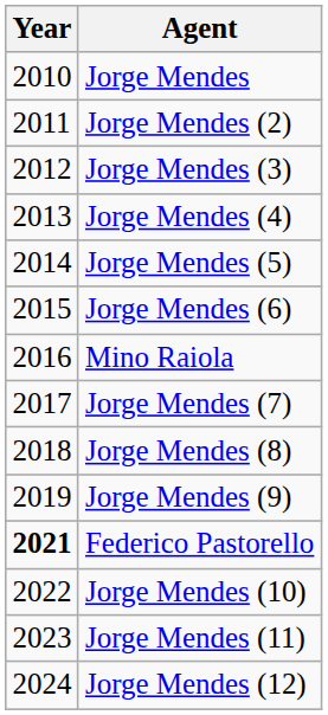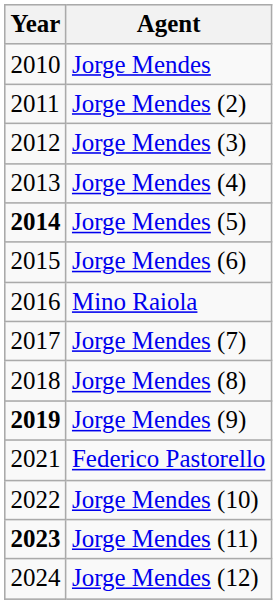Jorge Mendes (5) | Year: normal -> bold
Jorge Mendes (9) | Year: normal -> bold
Federico Pastorello | Year: bold -> normal
Jorge Mendes (11) | Year: normal -> bold
